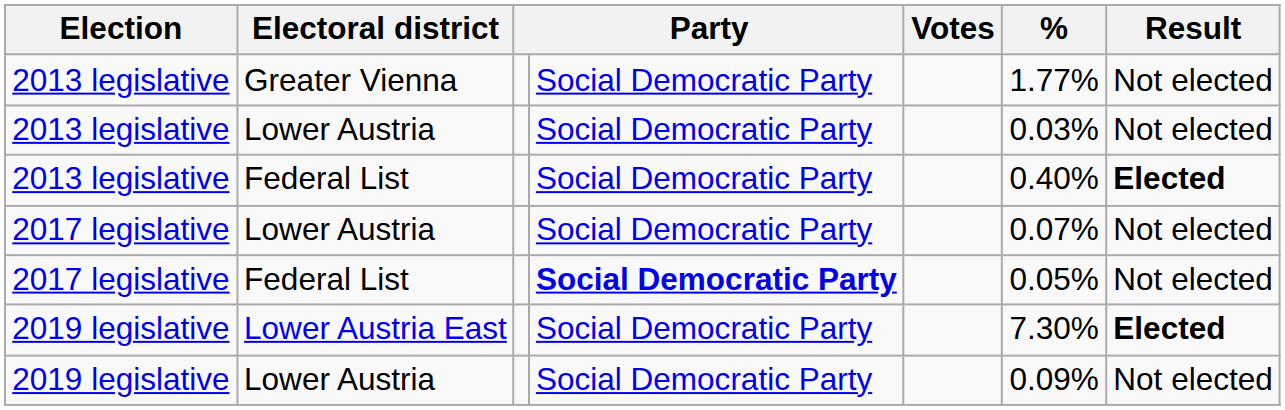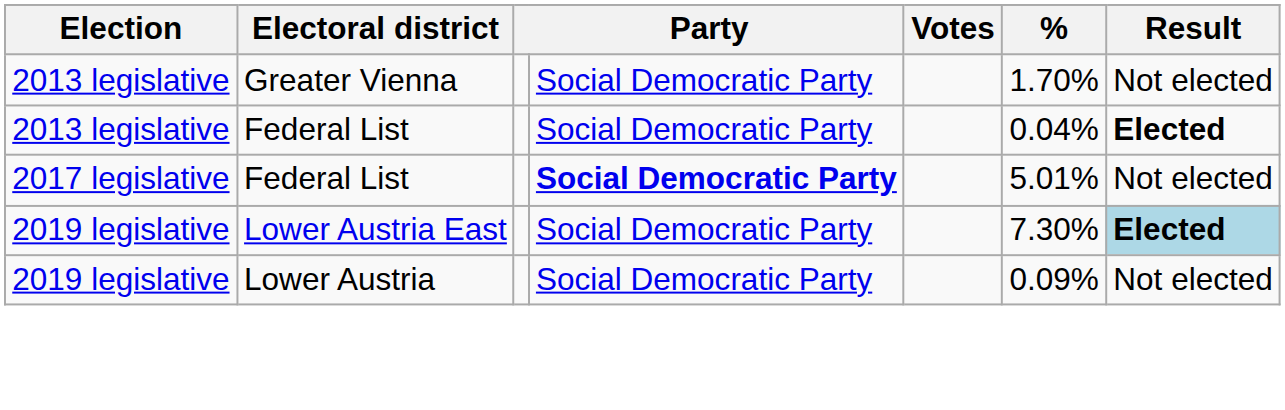Greater Vienna | %: 1.77% -> 1.70%
- row: 2013 legislative | Lower Austria | Social Democratic Party | 0.03% | Not elected
2013 legislative / Federal List | %: 0.40% -> 0.04%
- row: 2017 legislative | Lower Austria | Social Democratic Party | 0.07% | Not elected
2017 legislative / Federal List | %: 0.05% -> 5.01%
Lower Austria East | Result: no background -> lightblue background
